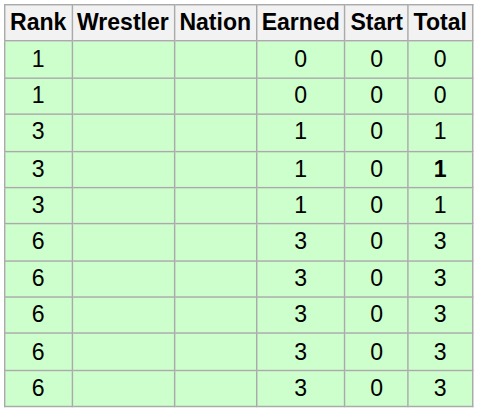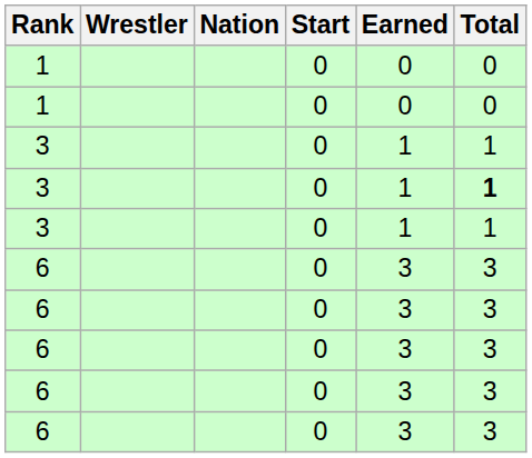columns swapped: Start <-> Earned
